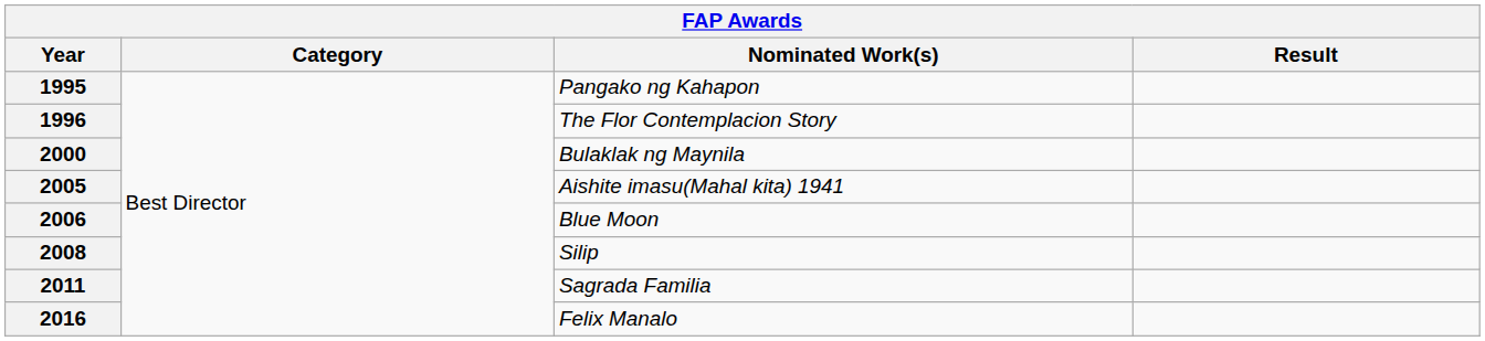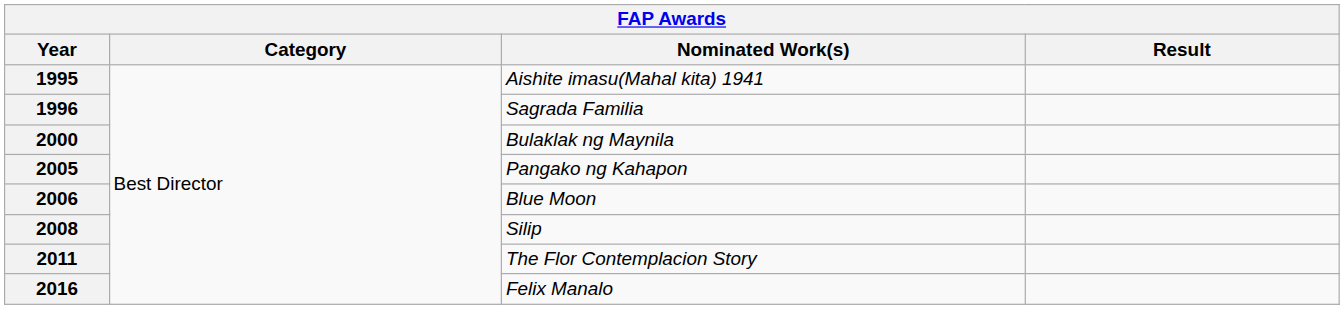1995 | Nominated Work(s): Pangako ng Kahapon -> Aishite imasu(Mahal kita) 1941
1996 | Nominated Work(s): The Flor Contemplacion Story -> Sagrada Familia
2005 | Nominated Work(s): Aishite imasu(Mahal kita) 1941 -> Pangako ng Kahapon
2011 | Nominated Work(s): Sagrada Familia -> The Flor Contemplacion Story
